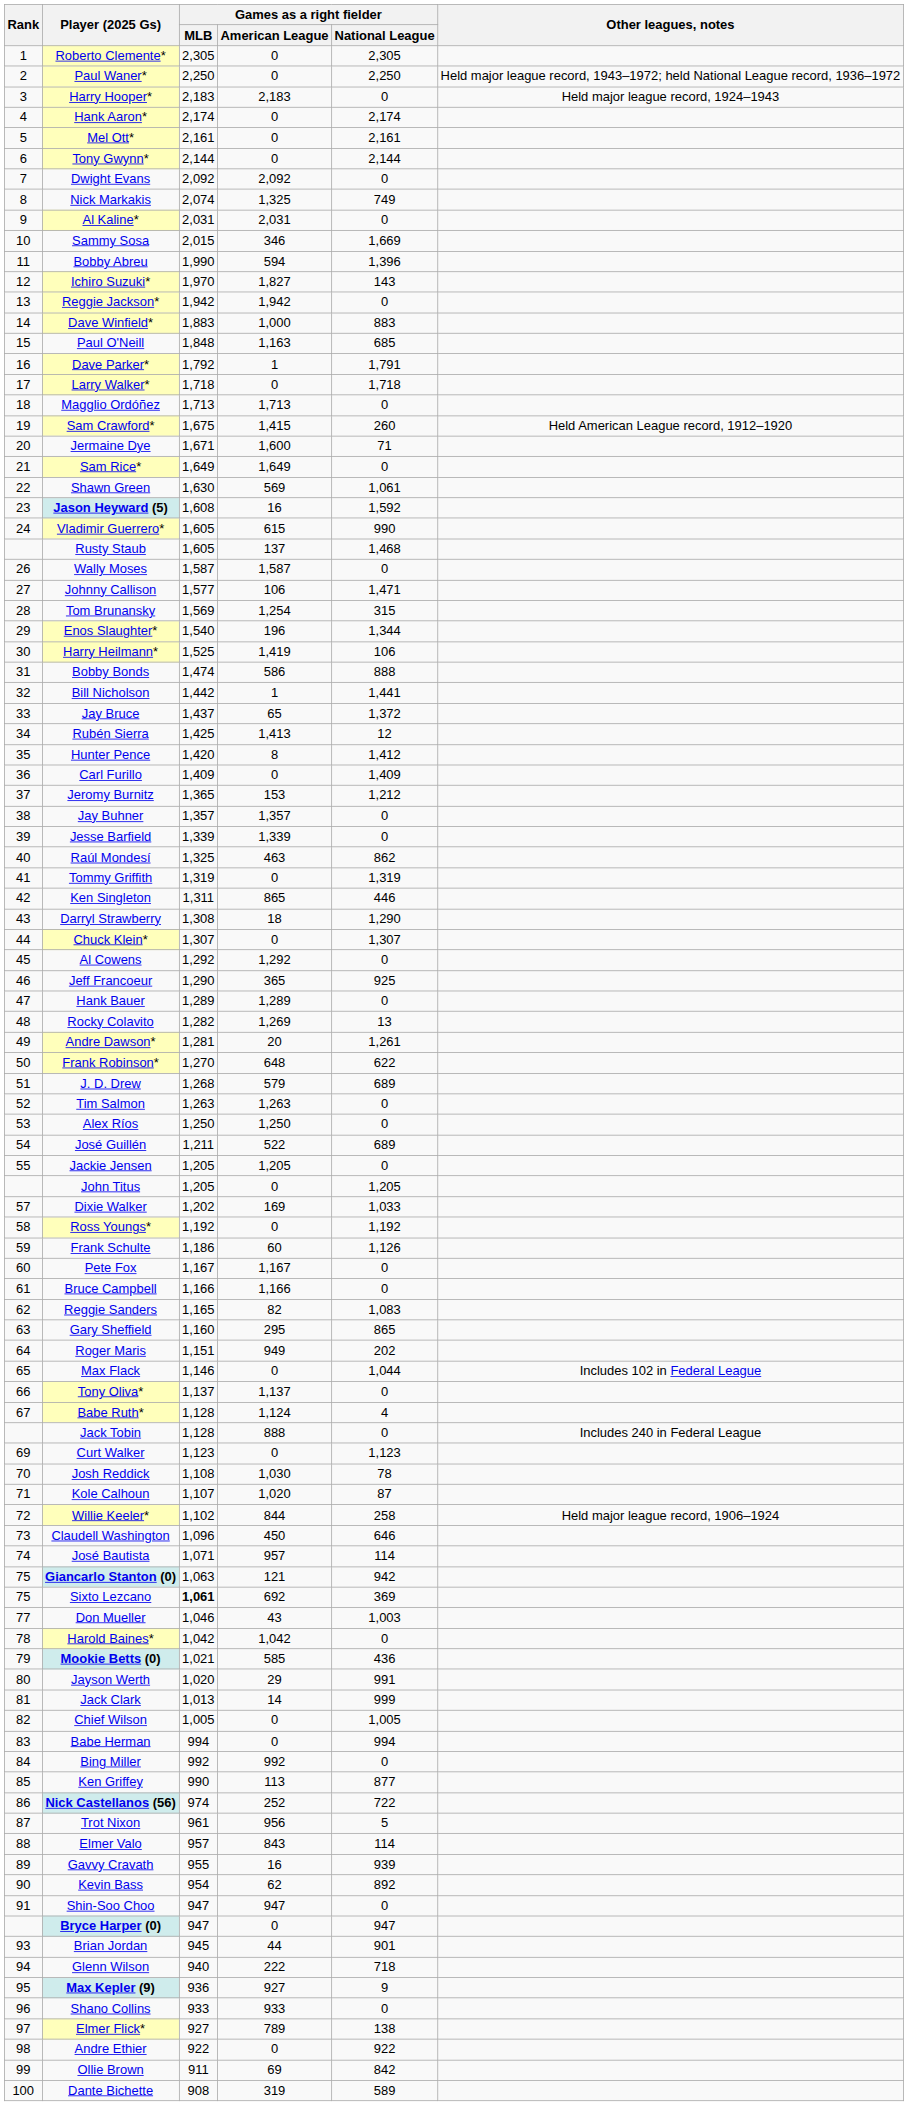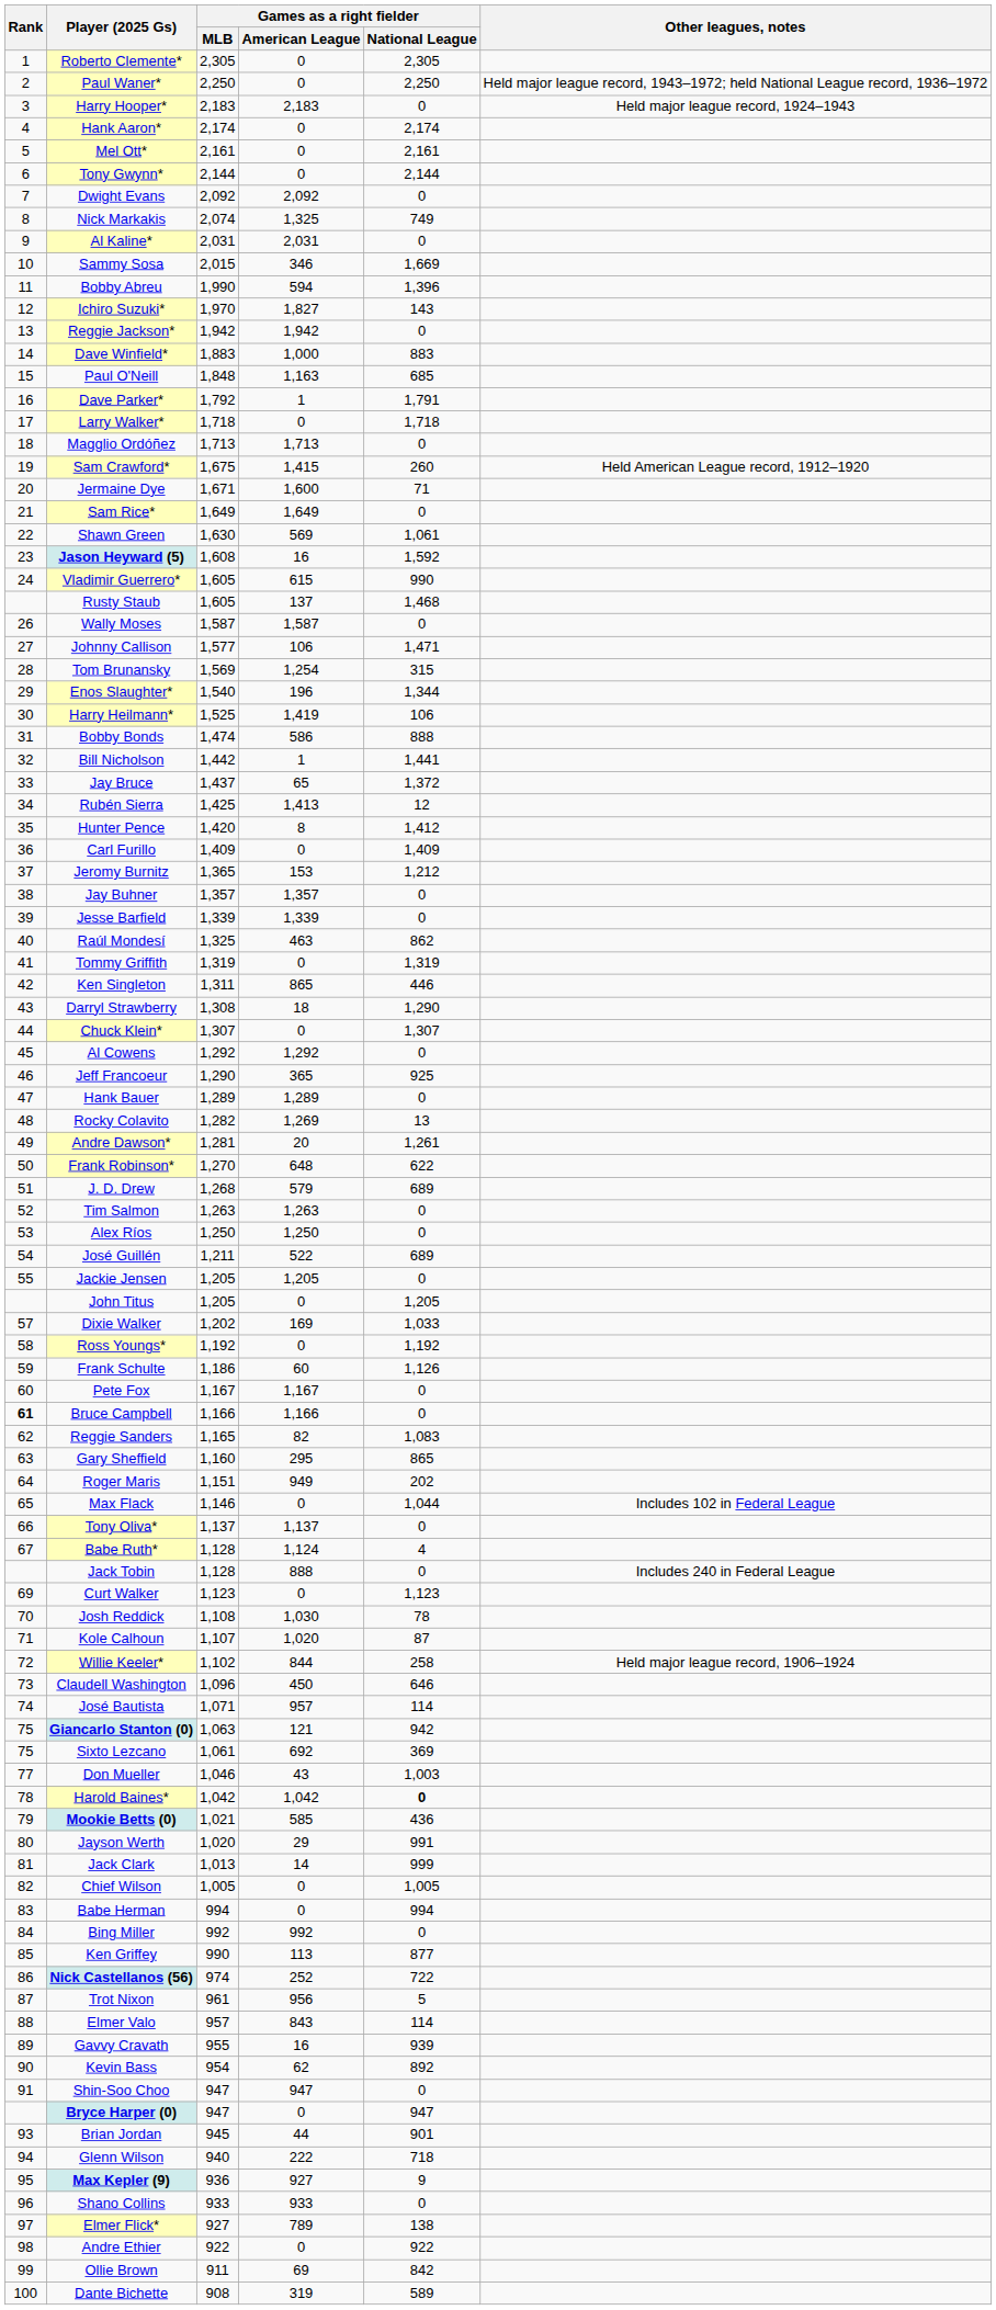Bruce Campbell | Rank: normal -> bold
Sixto Lezcano | Games as a right fielder / MLB: bold -> normal
Harold Baines* | Games as a right fielder / National League: normal -> bold
